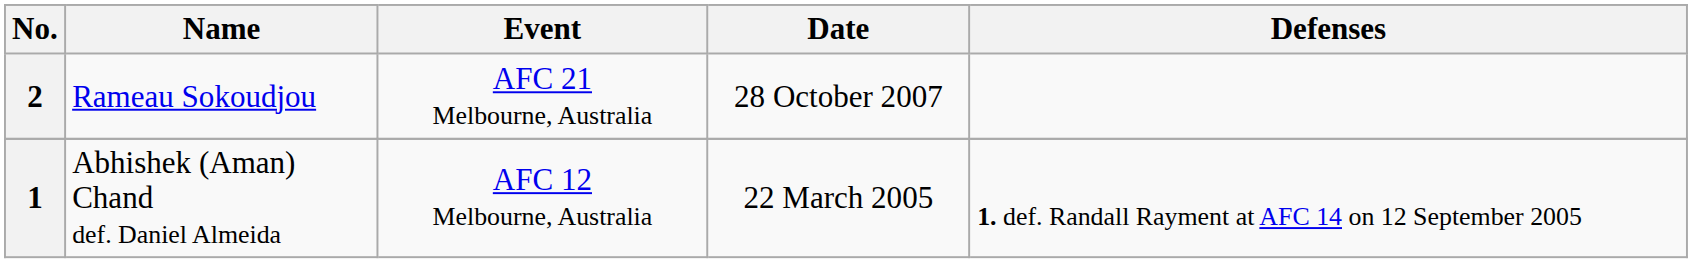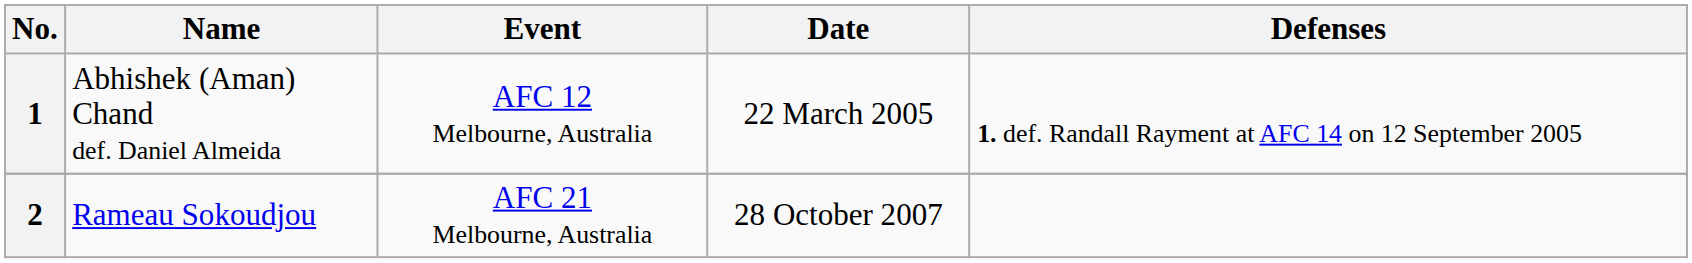rows swapped: 1 <-> 2
